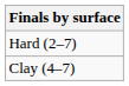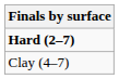row 2 | column 1: normal -> bold
